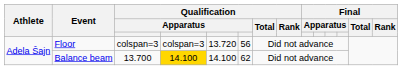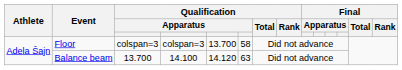Floor | column 5: 13.720 -> 13.700
Floor | column 6: 56 -> 58
Balance beam | column 4: gold background -> no background
Balance beam | column 5: 14.100 -> 14.120
Balance beam | column 6: 62 -> 63
